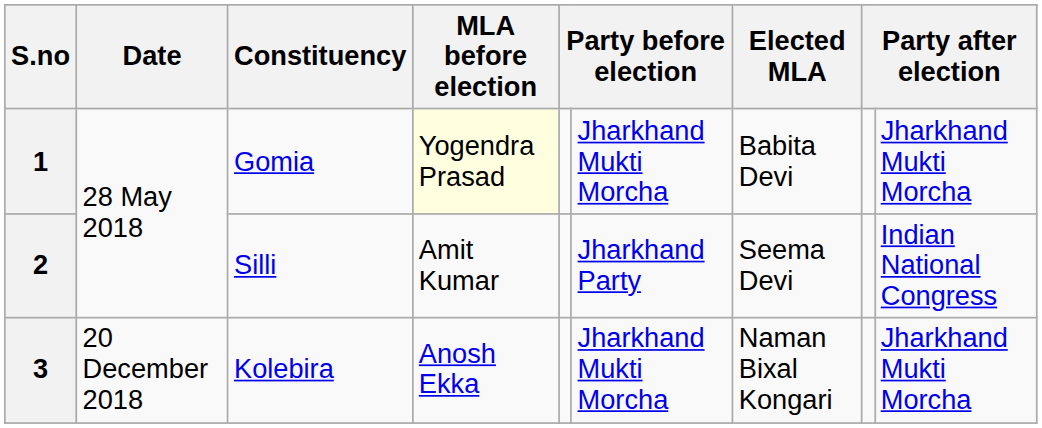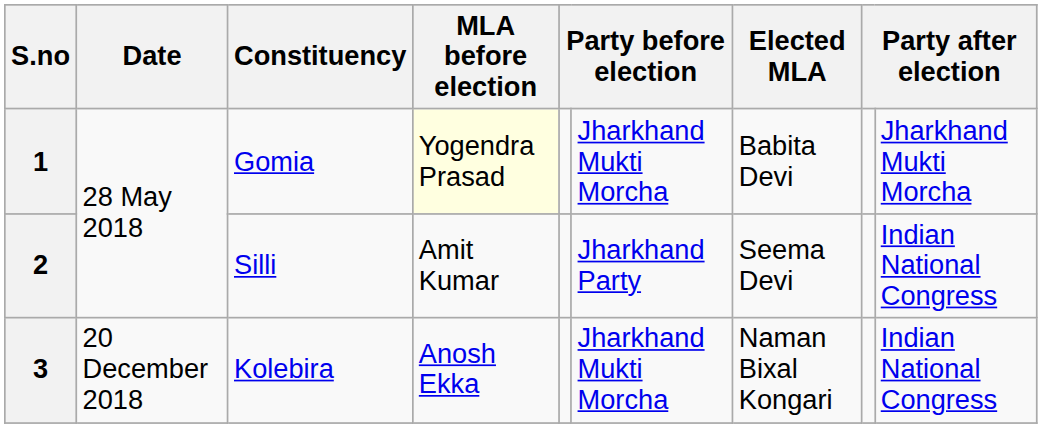3 | column 9: Jharkhand Mukti Morcha -> Indian National Congress
